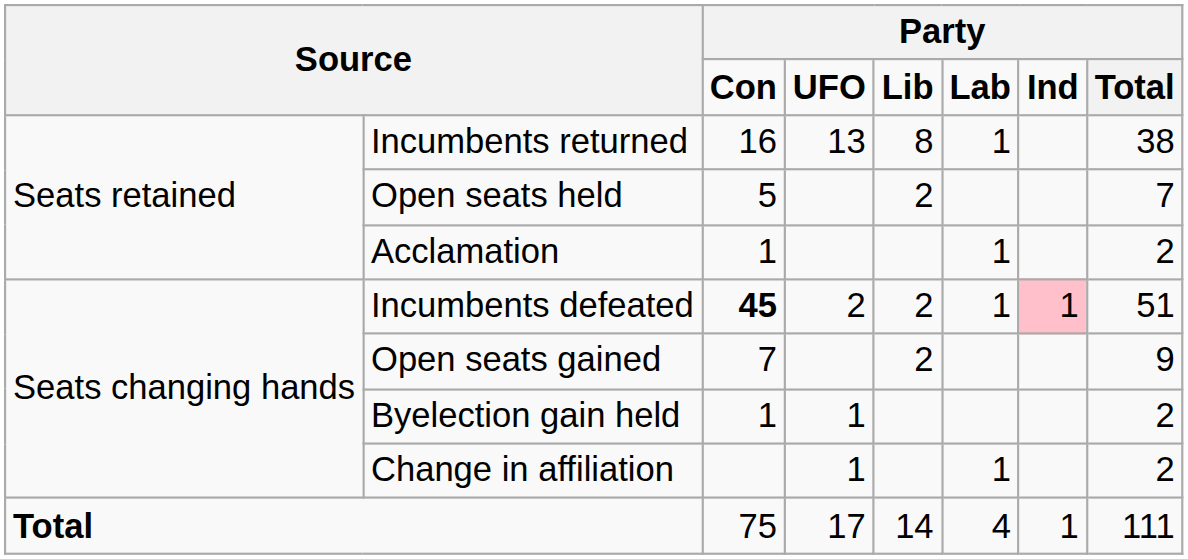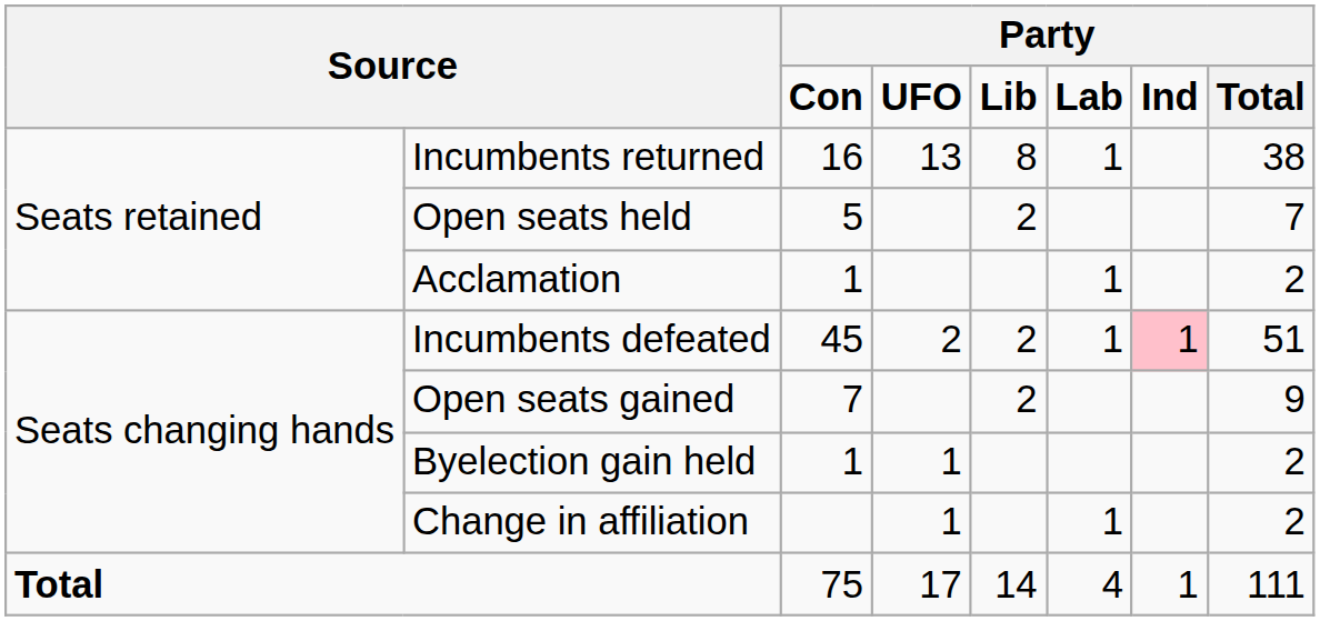Incumbents defeated | column 3: bold -> normal
